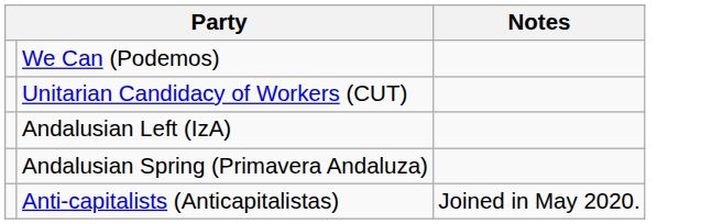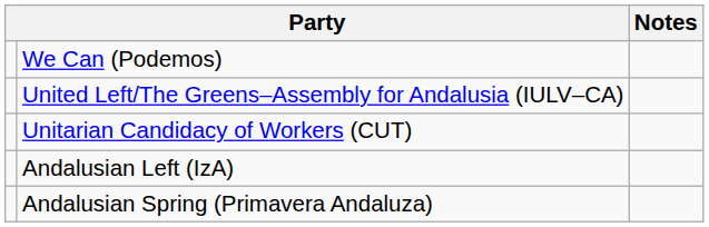+ row: United Left/The Greens–Assembly for Andalusia (IULV–CA)
- row: Anti-capitalists (Anticapitalistas) | Joined in May 2020.
